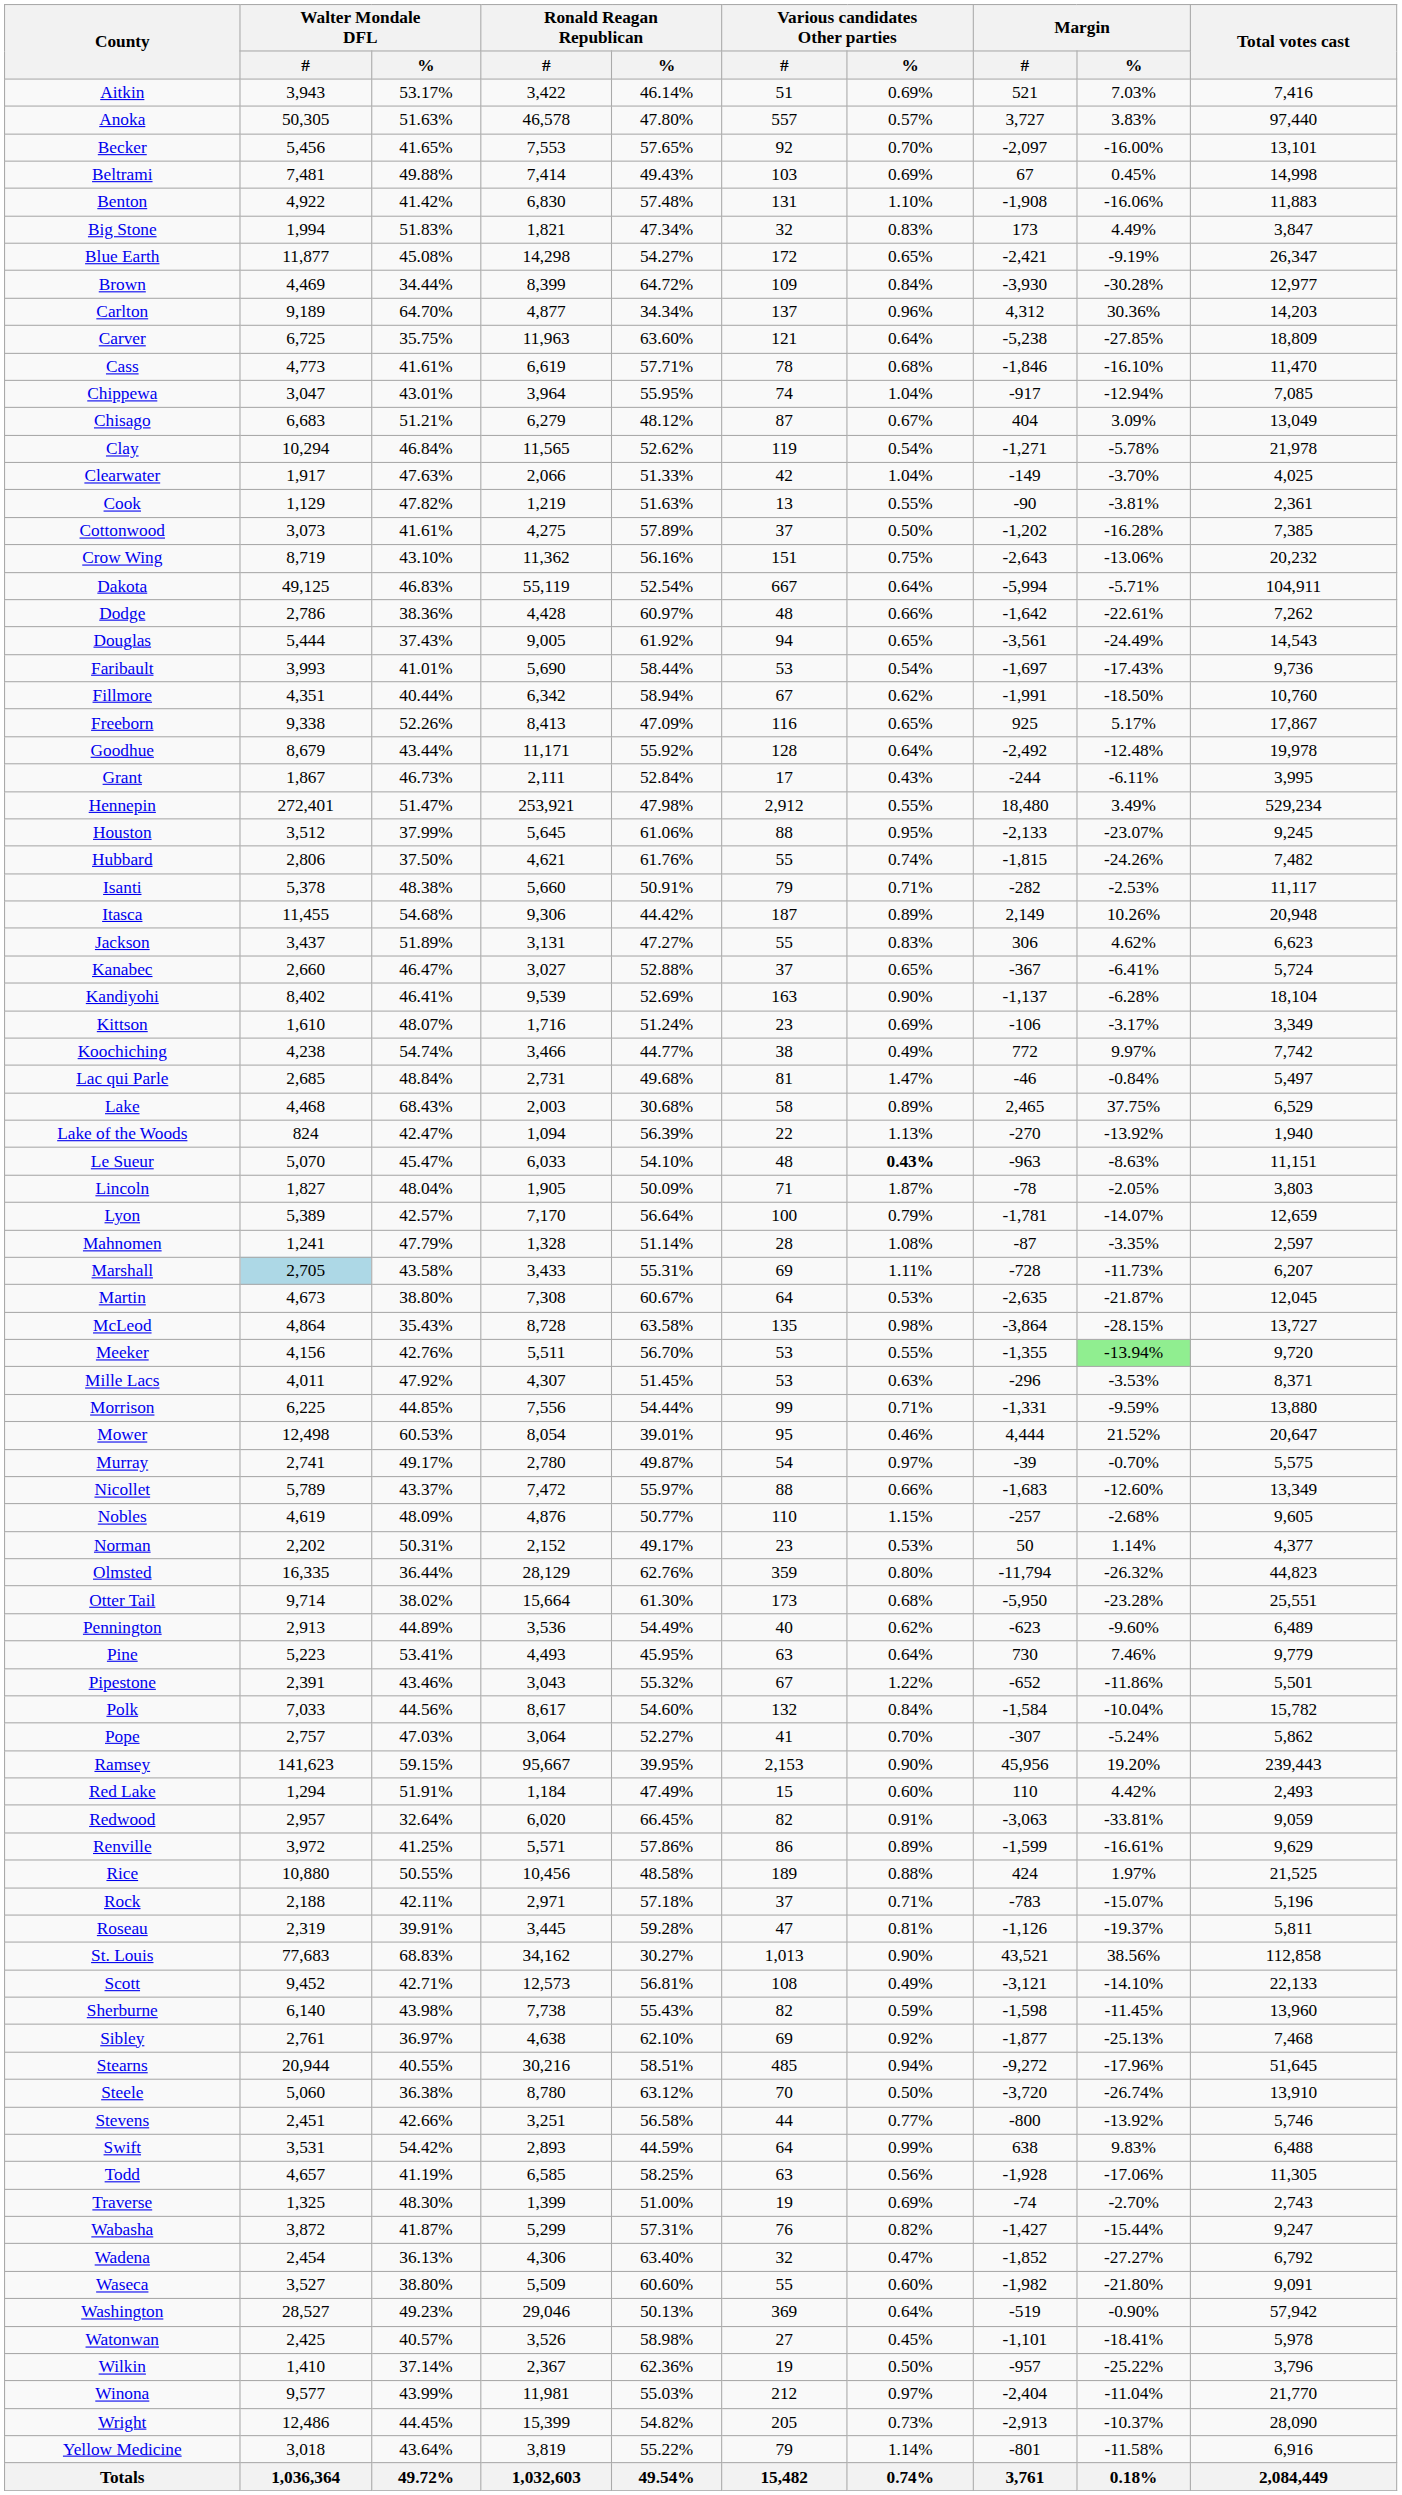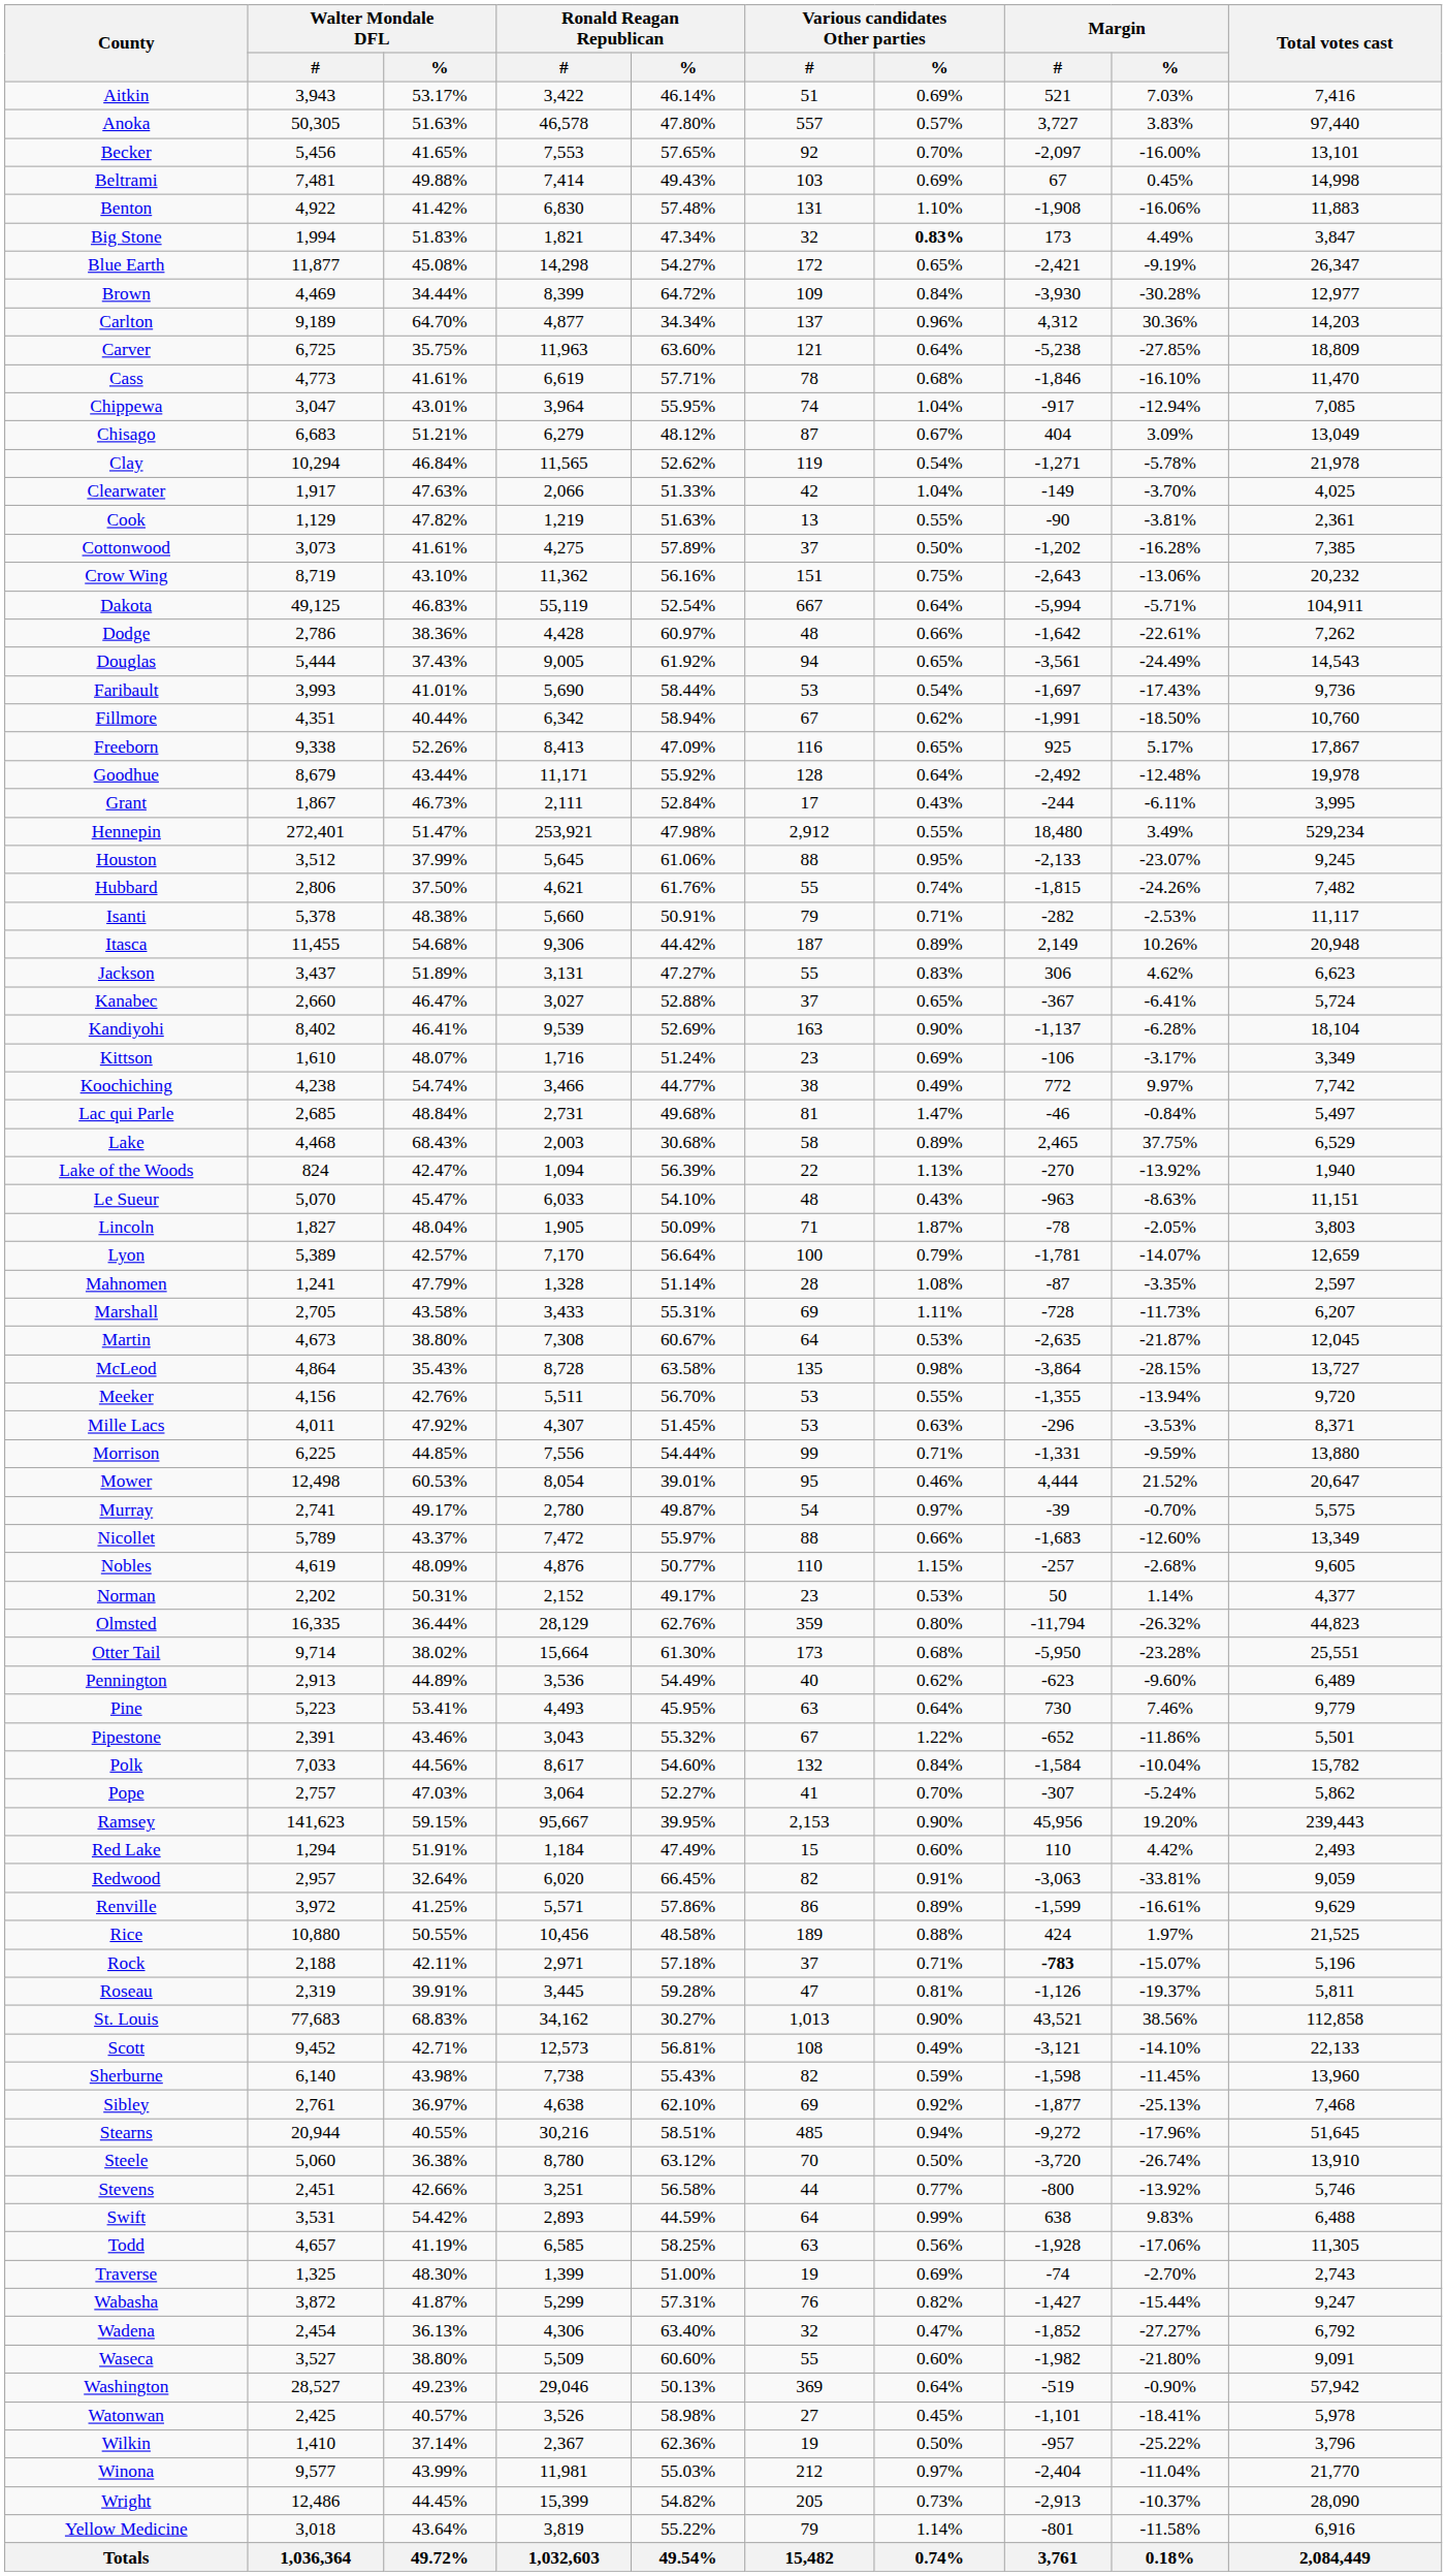Big Stone | Various candidates Other parties / %: normal -> bold
Le Sueur | Various candidates Other parties / %: bold -> normal
Marshall | Walter Mondale DFL / #: lightblue background -> no background
Meeker | Margin / %: lightgreen background -> no background
Rock | Margin / #: normal -> bold
